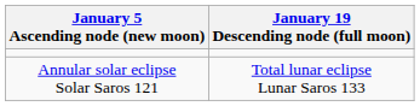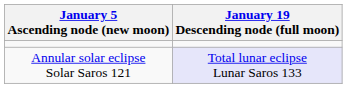row 3 | January 19 Descending node (full moon): no background -> lavender background
